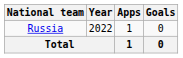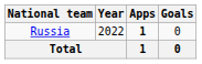Russia | Apps: normal -> bold
